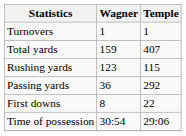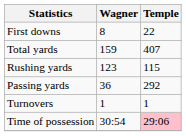rows swapped: First downs <-> Turnovers
Time of possession | Temple: no background -> pink background
